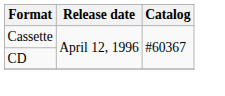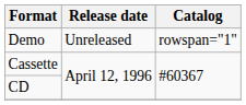+ row: Demo | Unreleased | rowspan="1"
